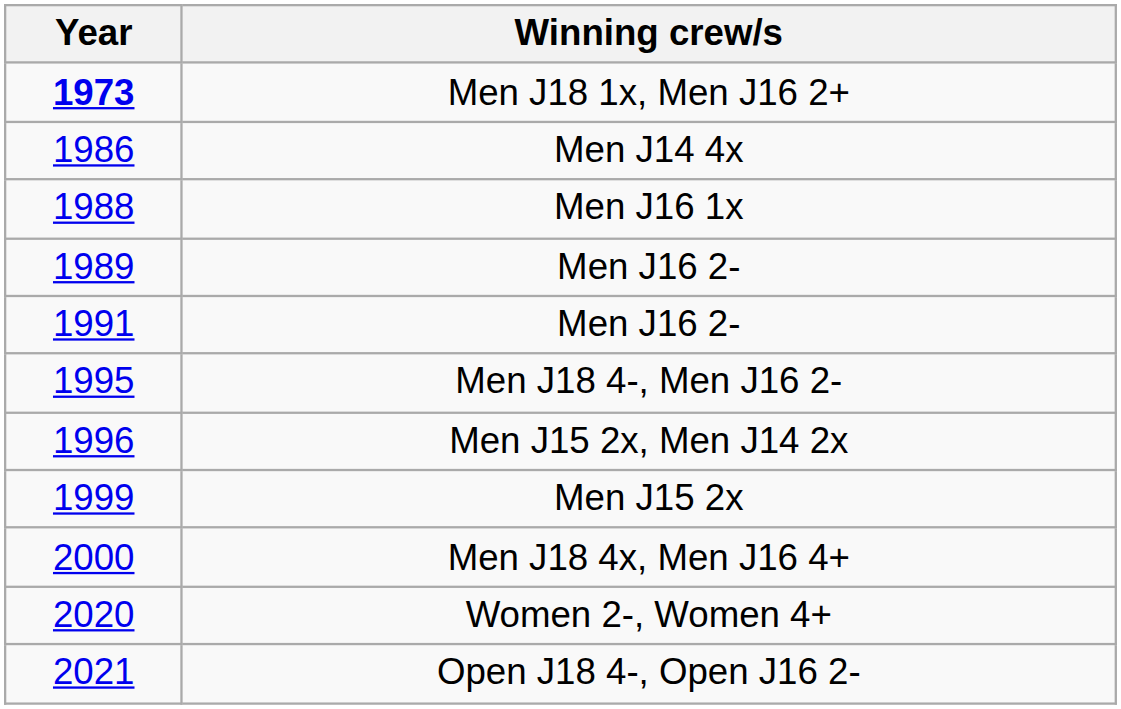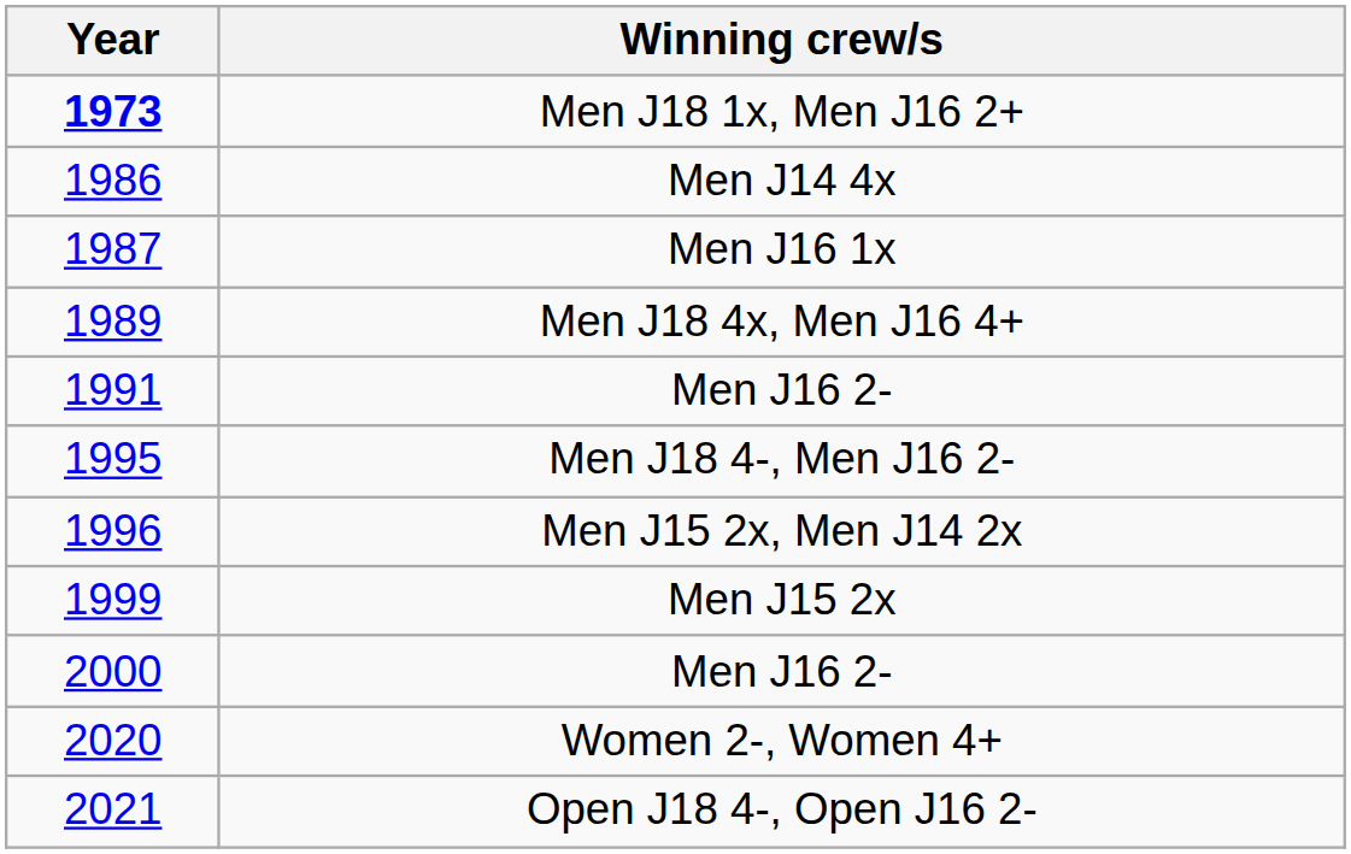row 4 | Year: 1988 -> 1987
row 5 | Winning crew/s: Men J16 2- -> Men J18 4x, Men J16 4+
row 10 | Winning crew/s: Men J18 4x, Men J16 4+ -> Men J16 2-
